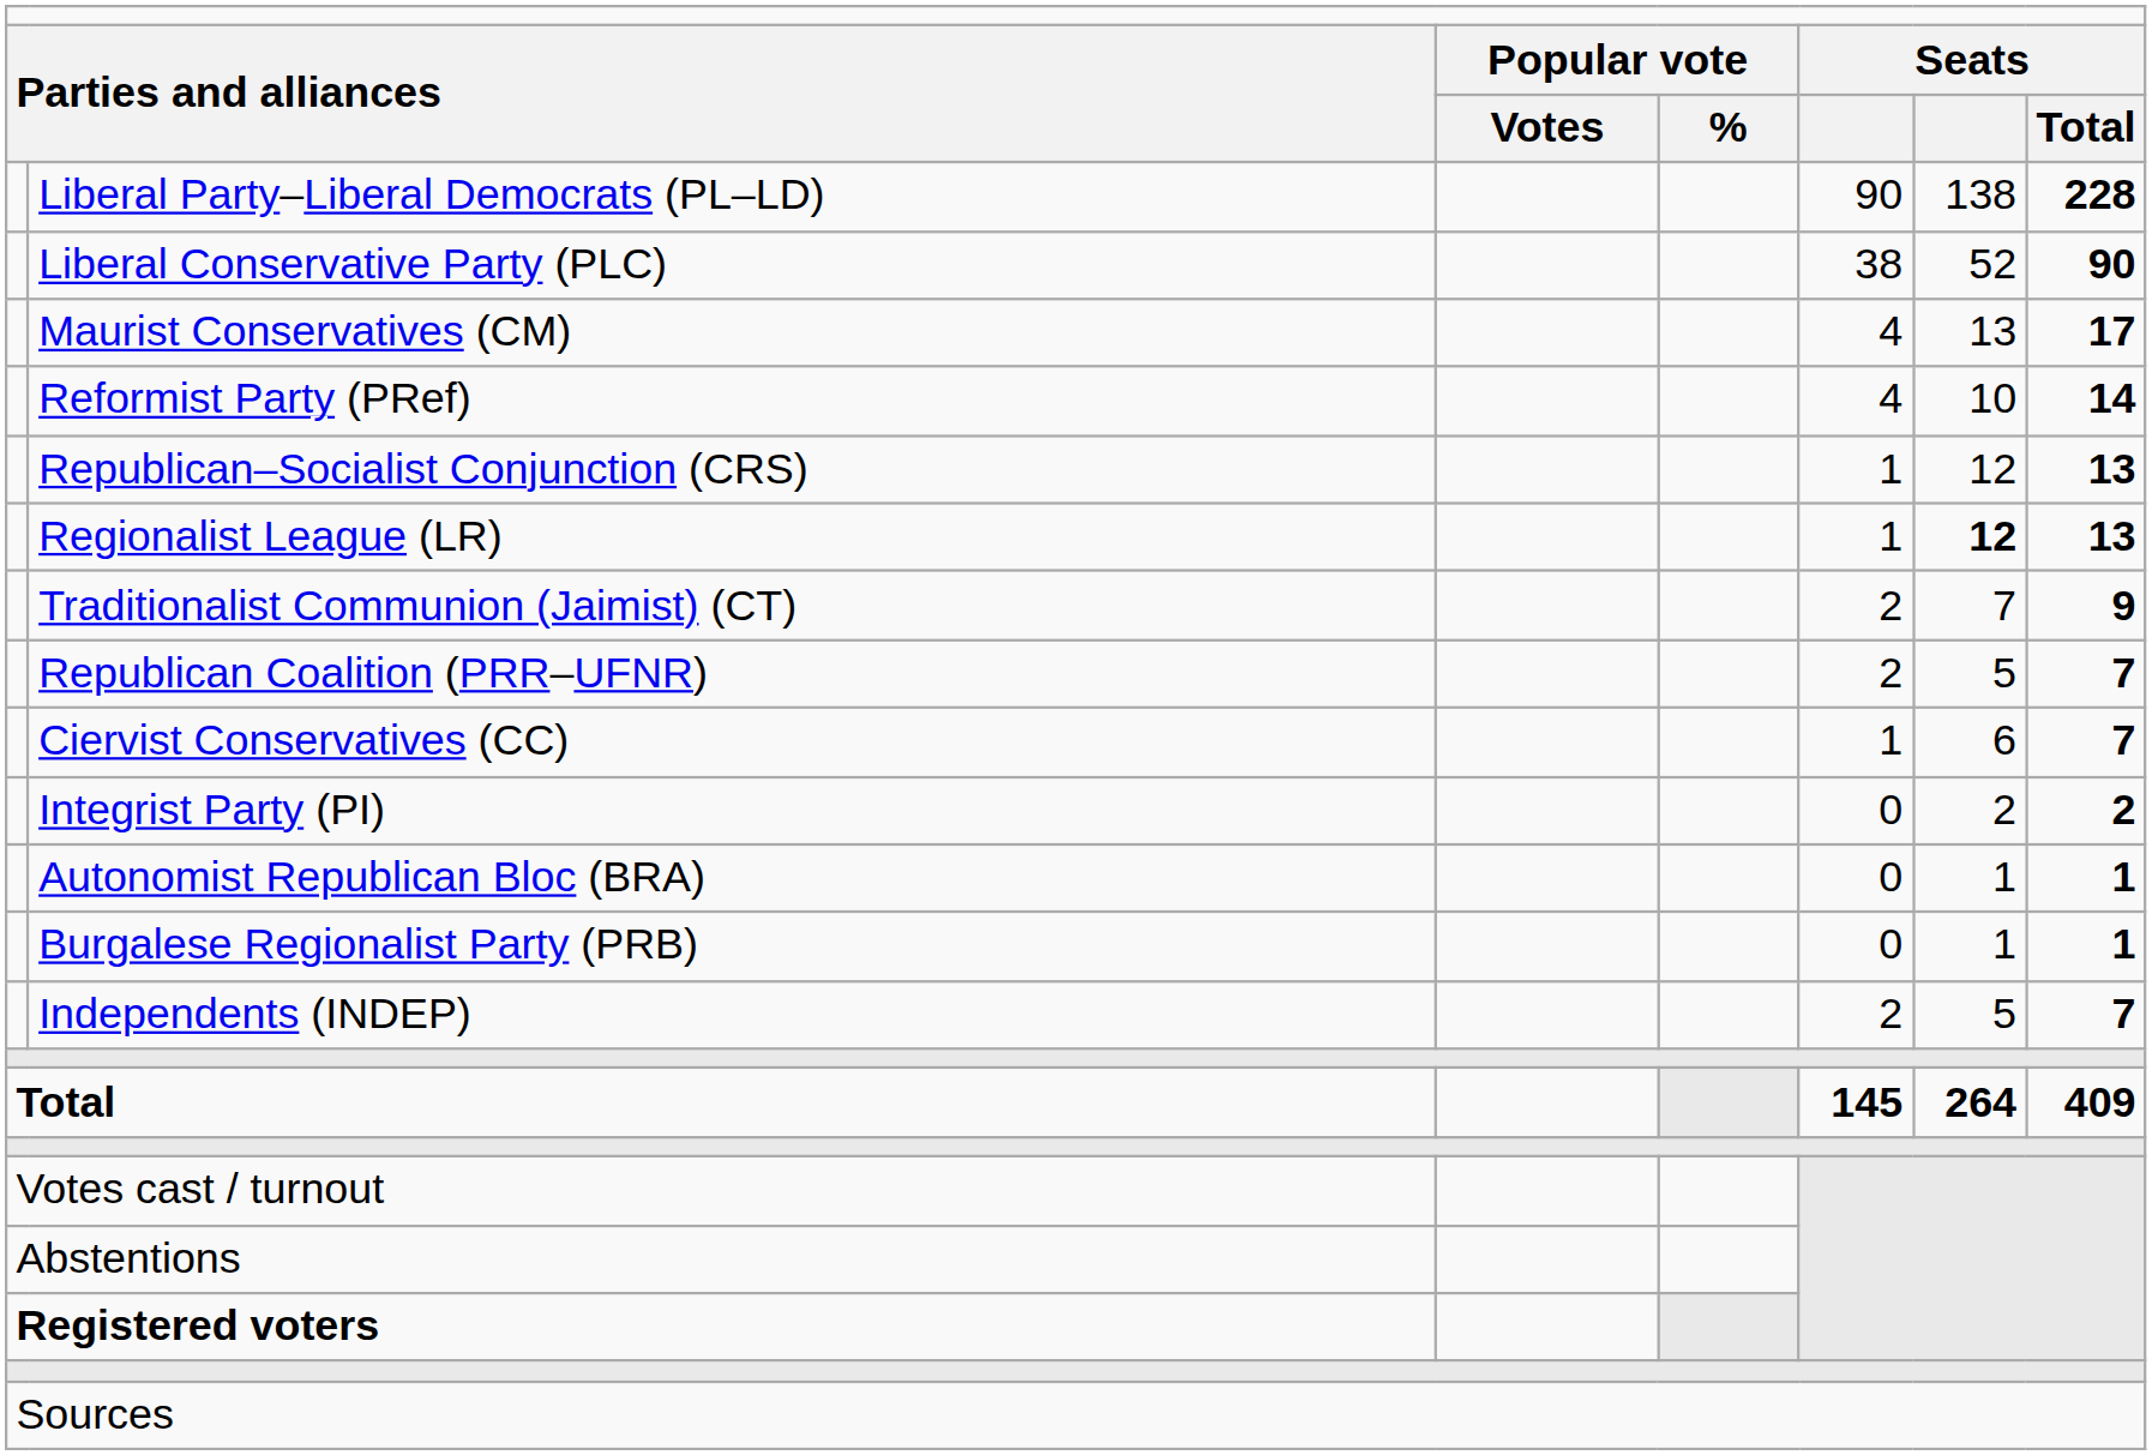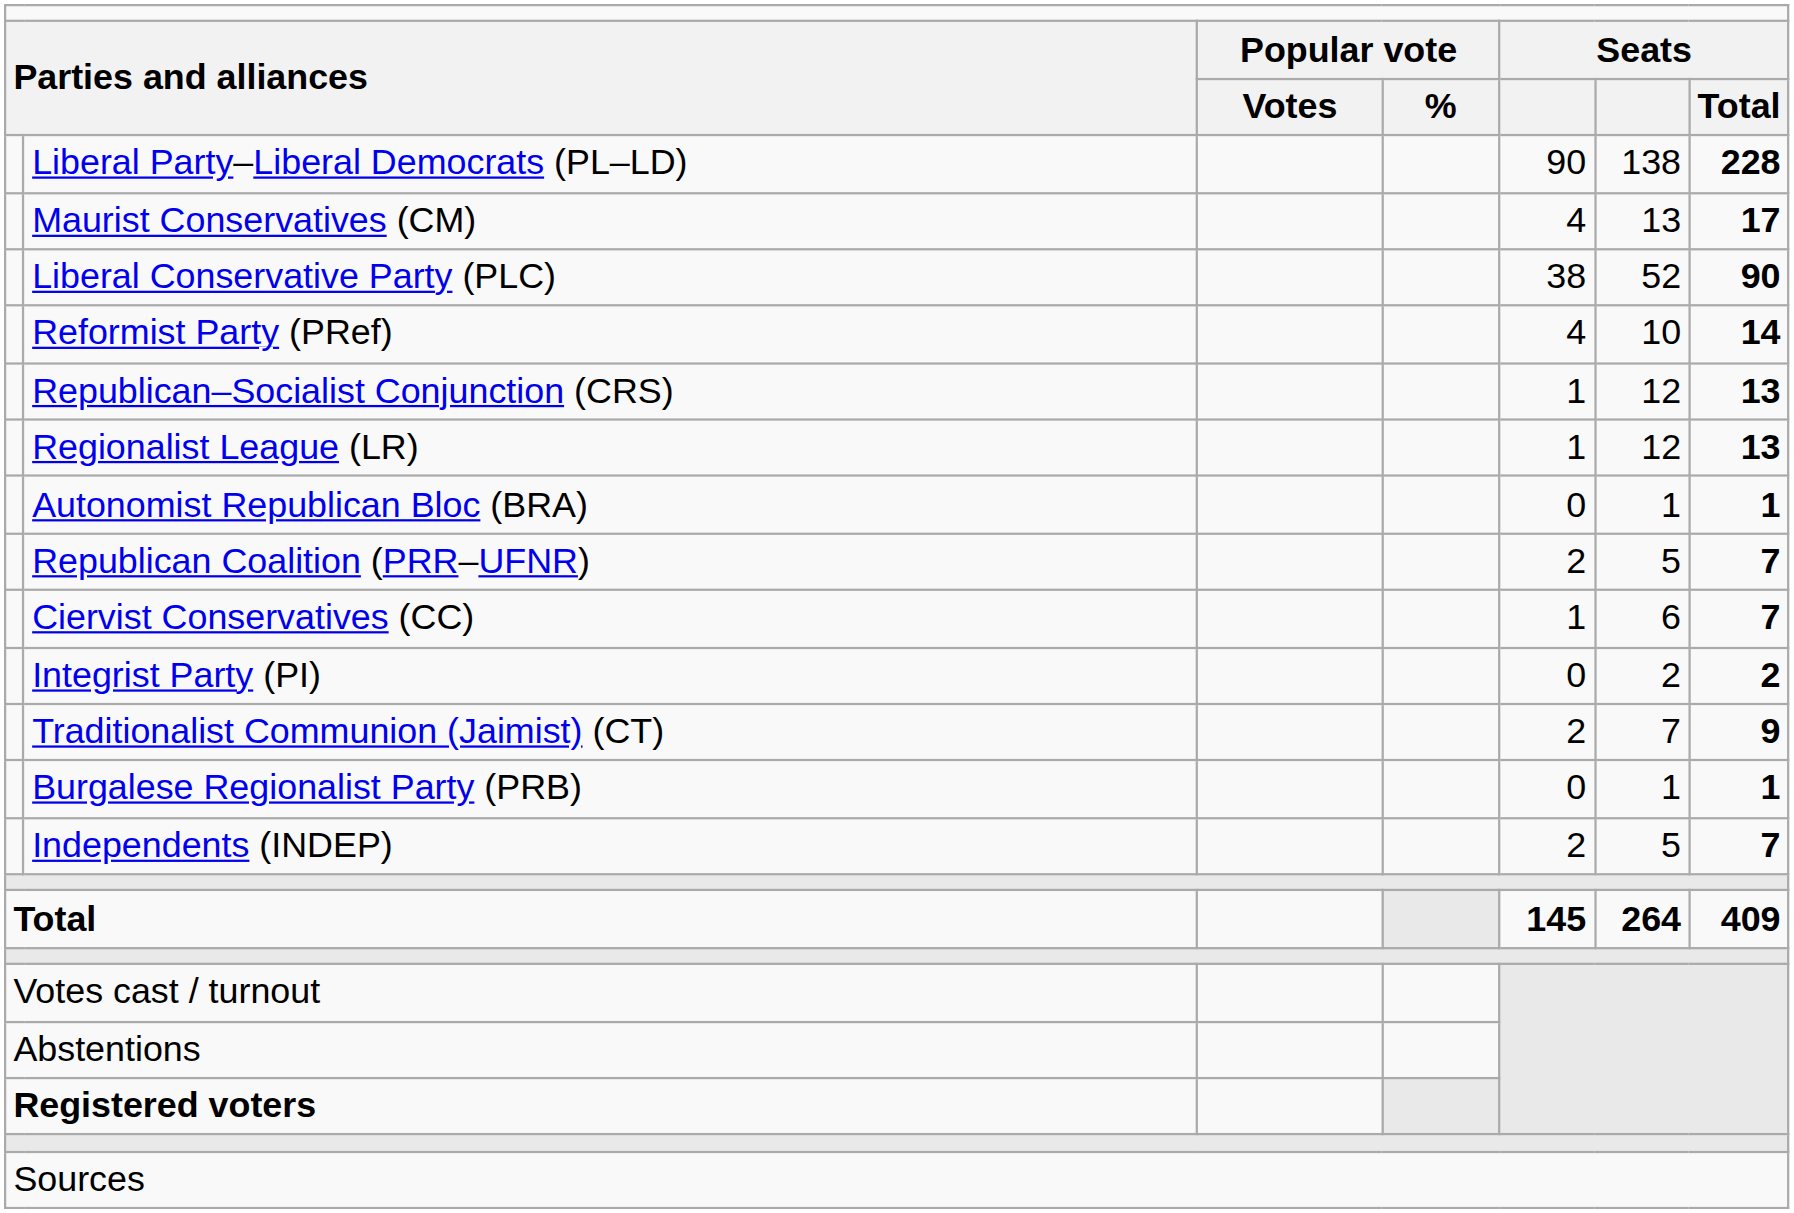rows swapped: Liberal Conservative Party (PLC) <-> Maurist Conservatives (CM)
Regionalist League (LR) | column 6: bold -> normal
rows swapped: Traditionalist Communion (Jaimist) (CT) <-> Autonomist Republican Bloc (BRA)
